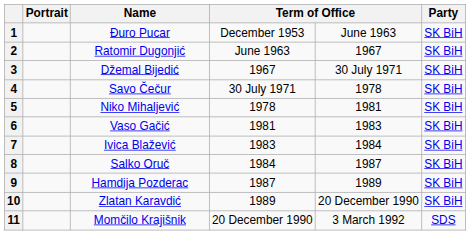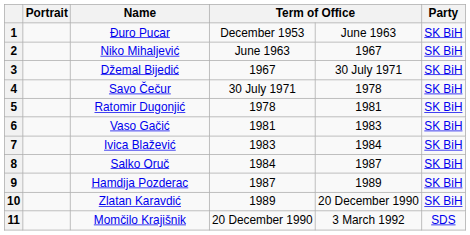2 | Name: Ratomir Dugonjić -> Niko Mihaljević
5 | Name: Niko Mihaljević -> Ratomir Dugonjić
